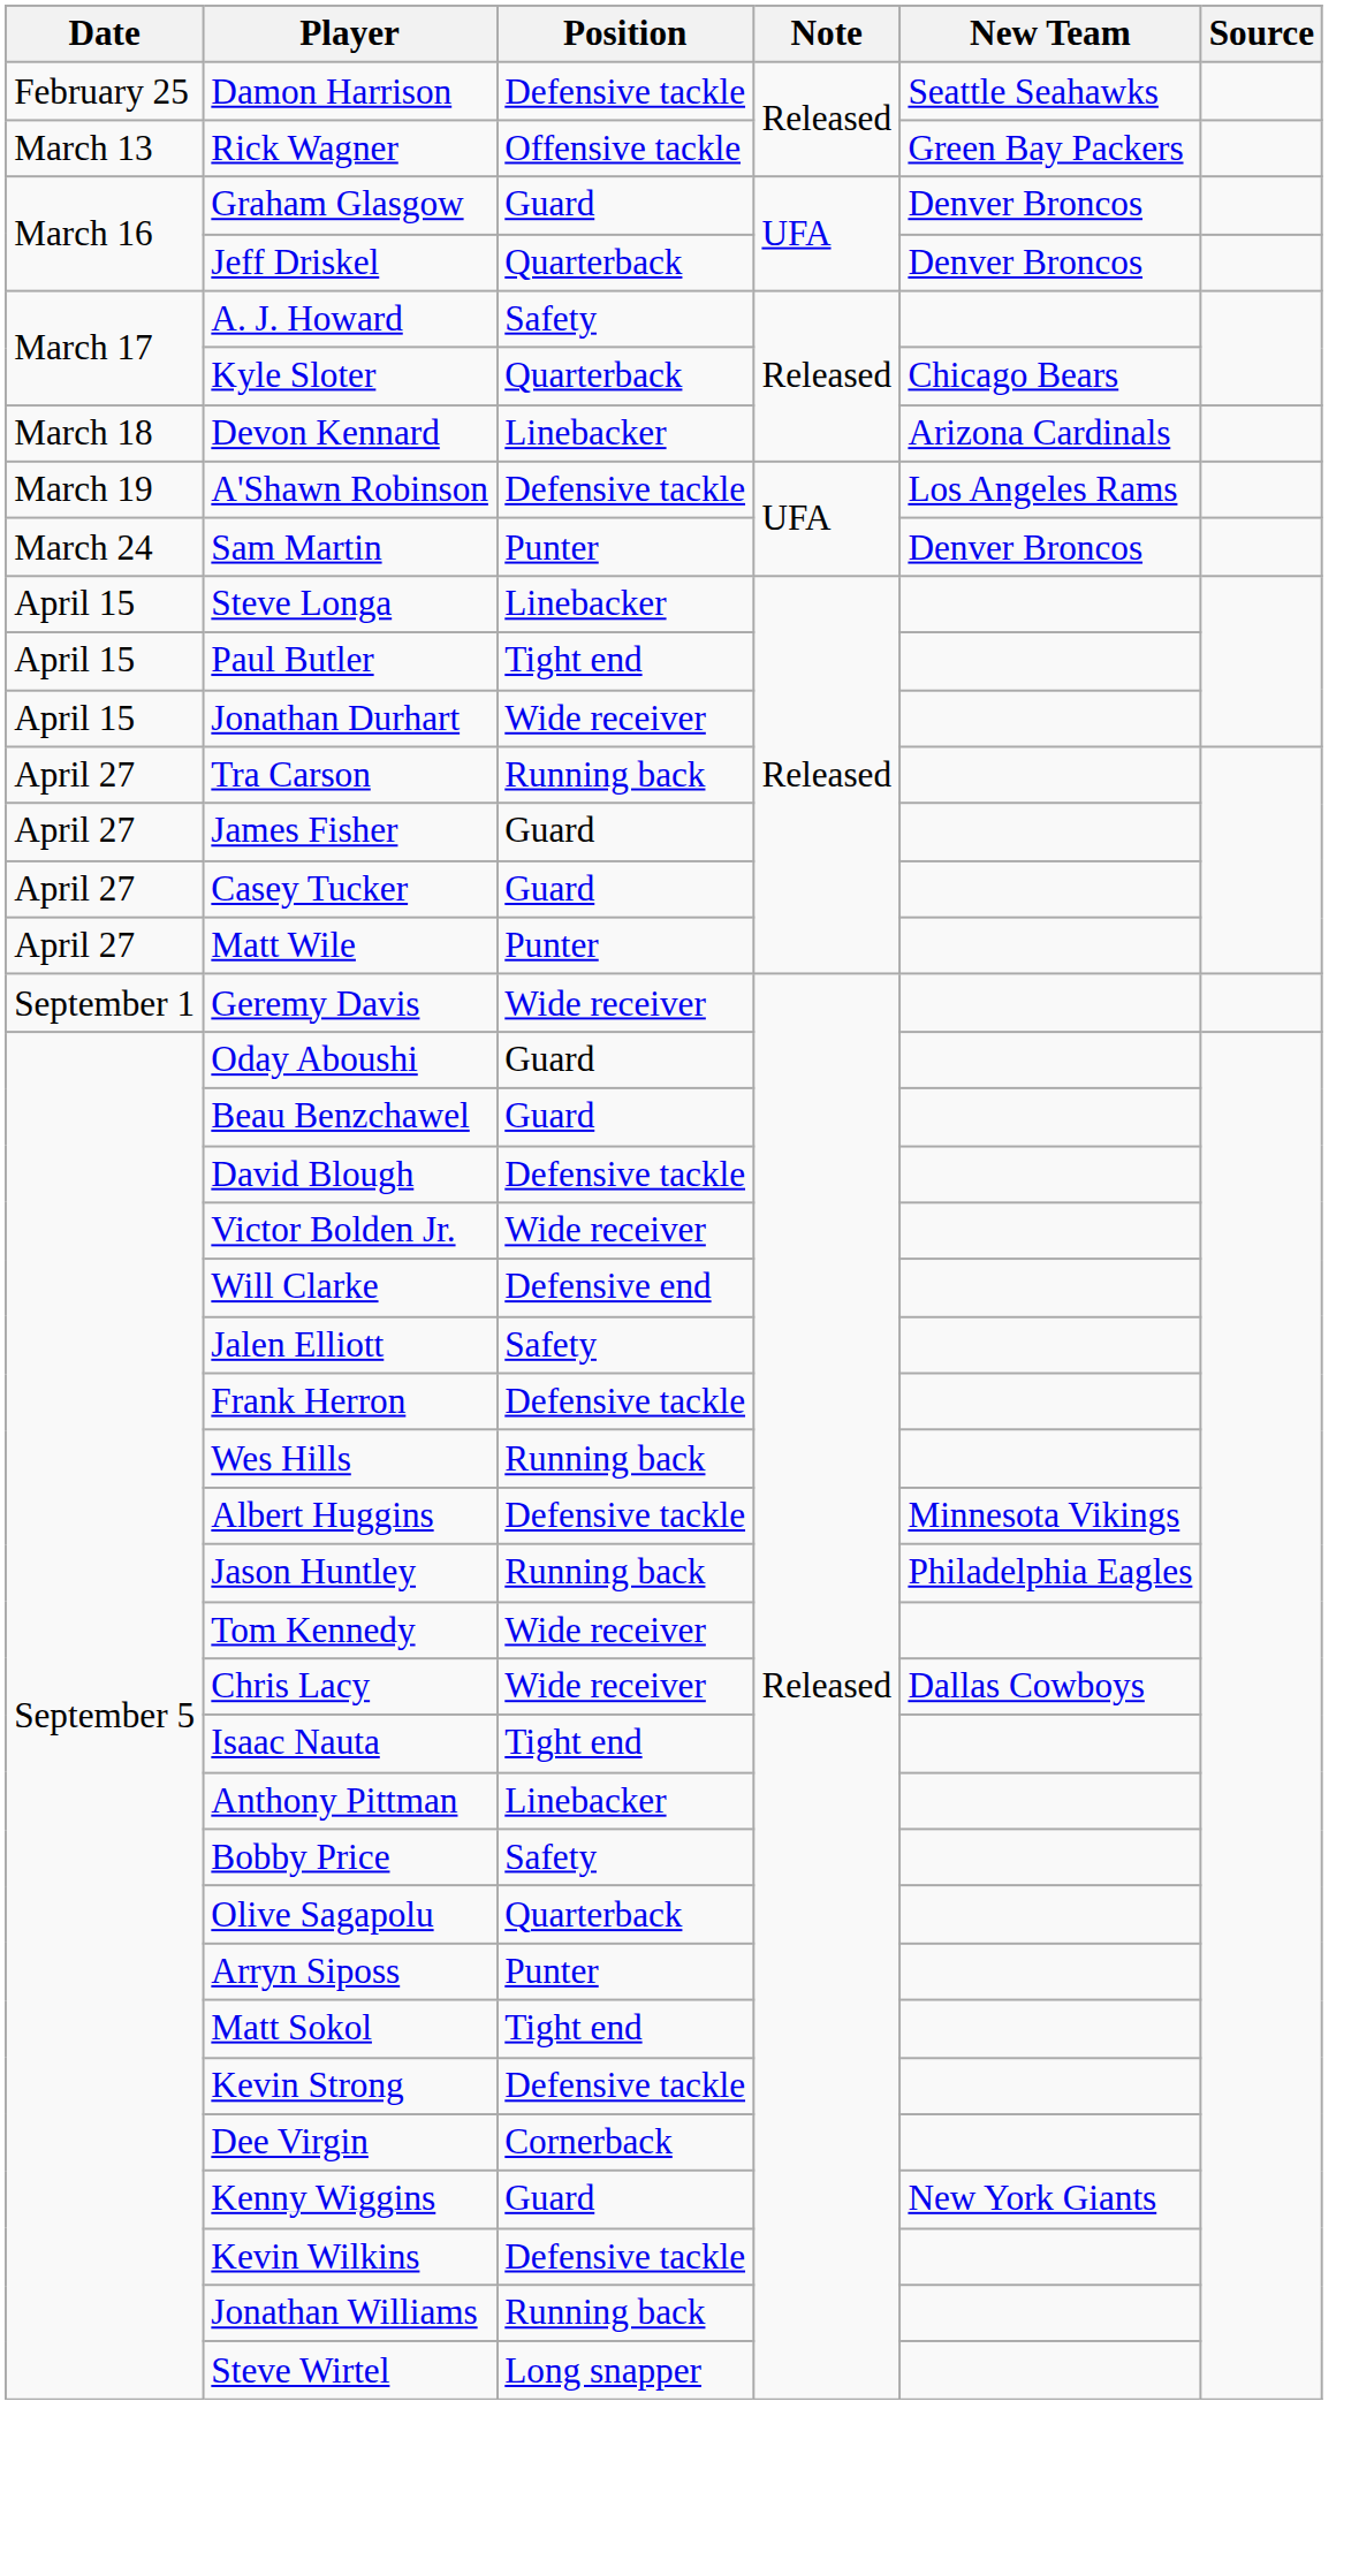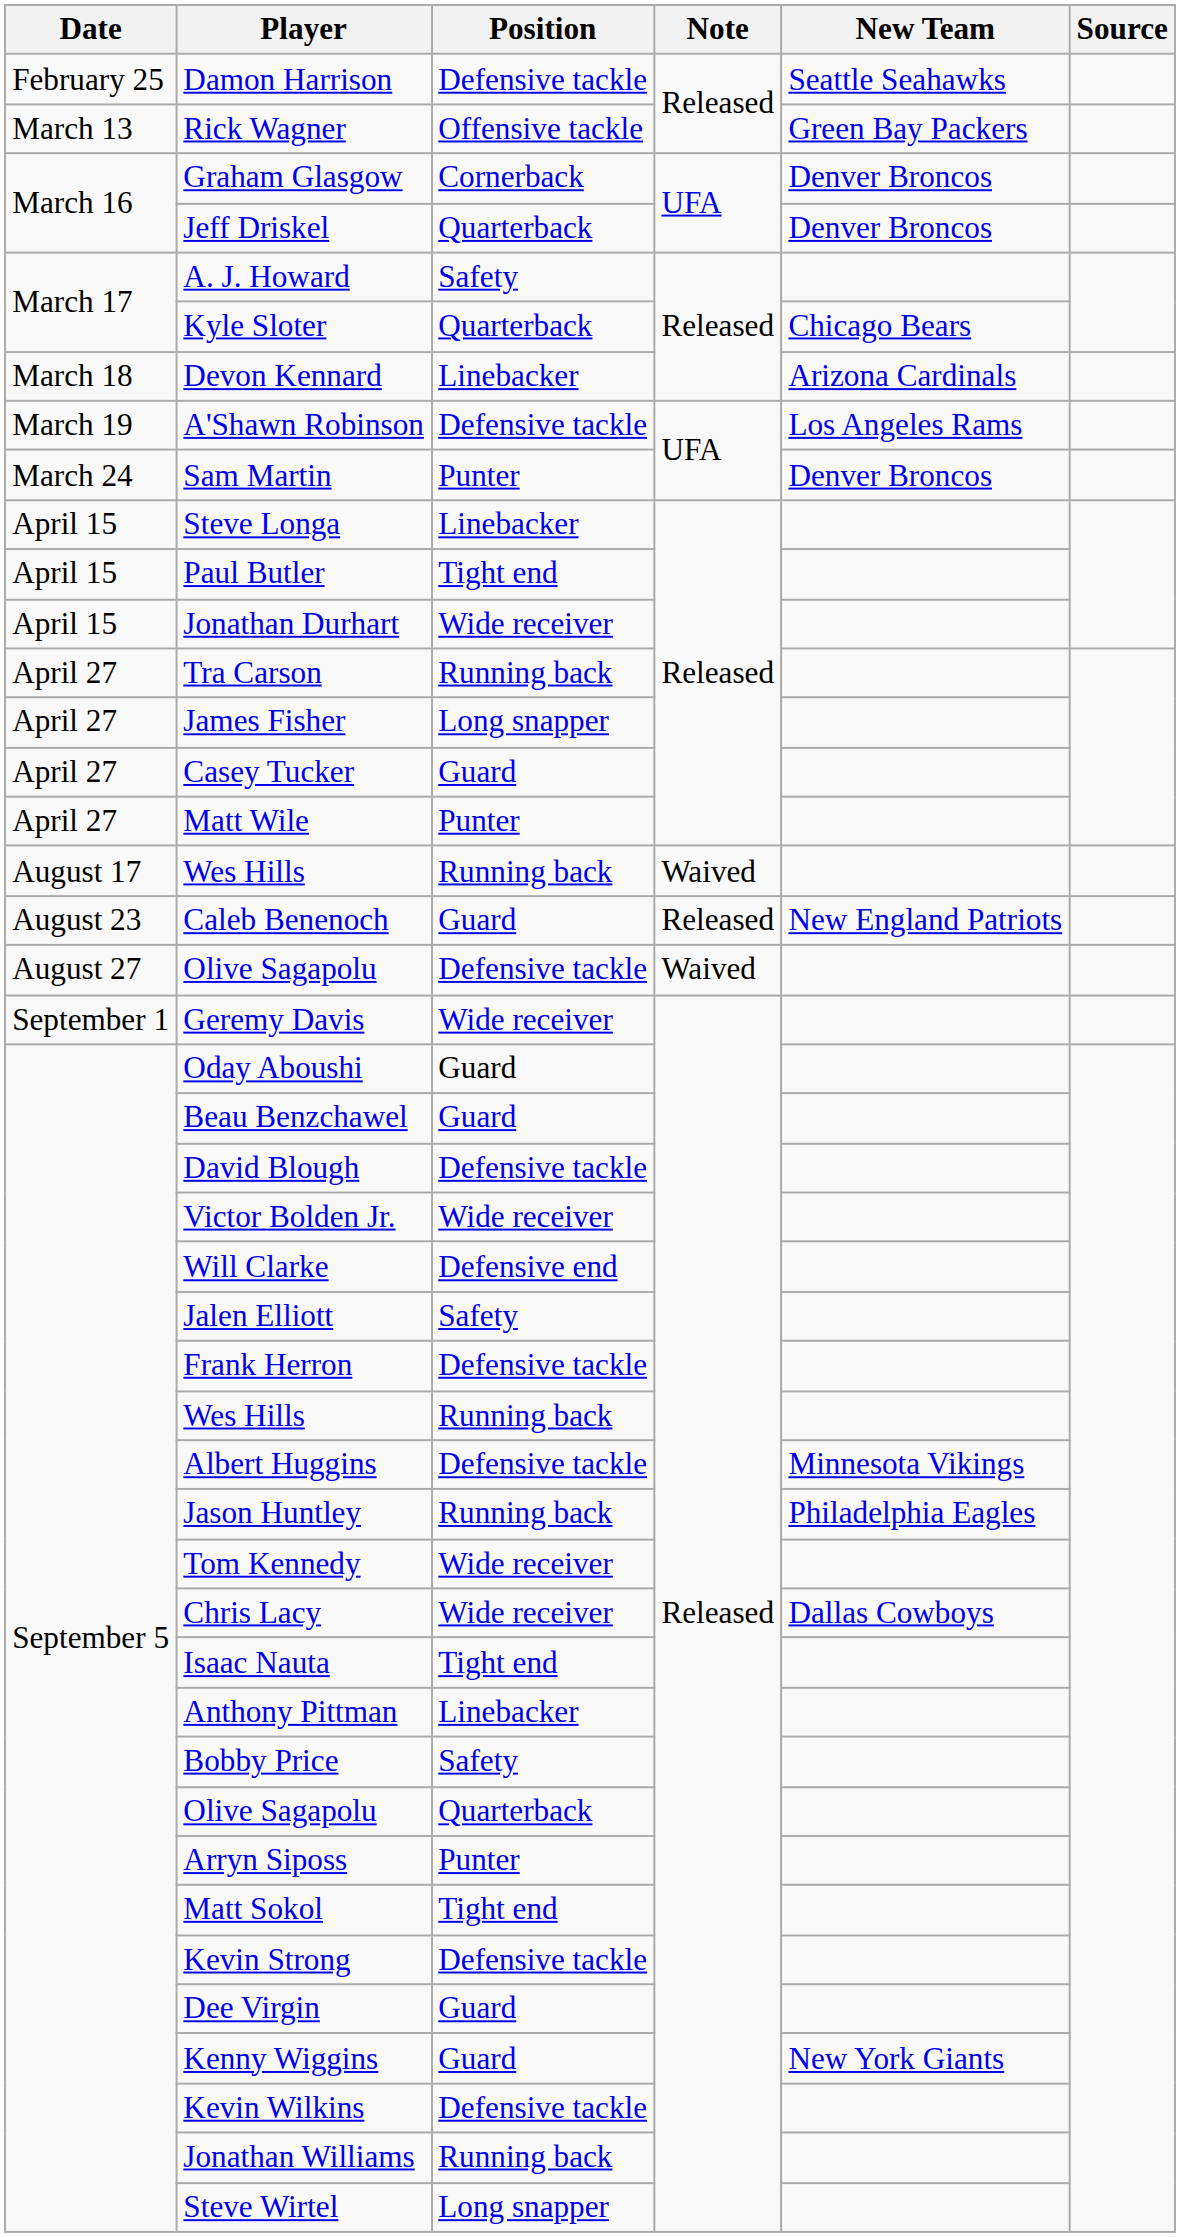Graham Glasgow | Position: Guard -> Cornerback
James Fisher | Position: Guard -> Long snapper
+ row: August 17 | Wes Hills | Running back | Waived
+ row: August 23 | Caleb Benenoch | Guard | Released | New England Patriots
+ row: August 27 | Olive Sagapolu | Defensive tackle | Waived
Dee Virgin | Position: Cornerback -> Guard
